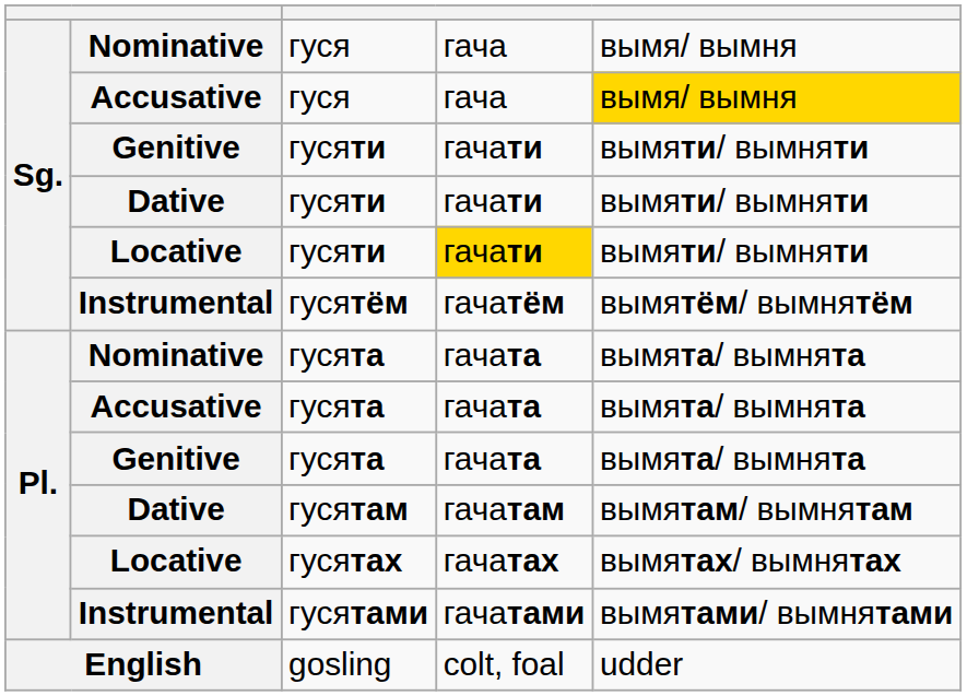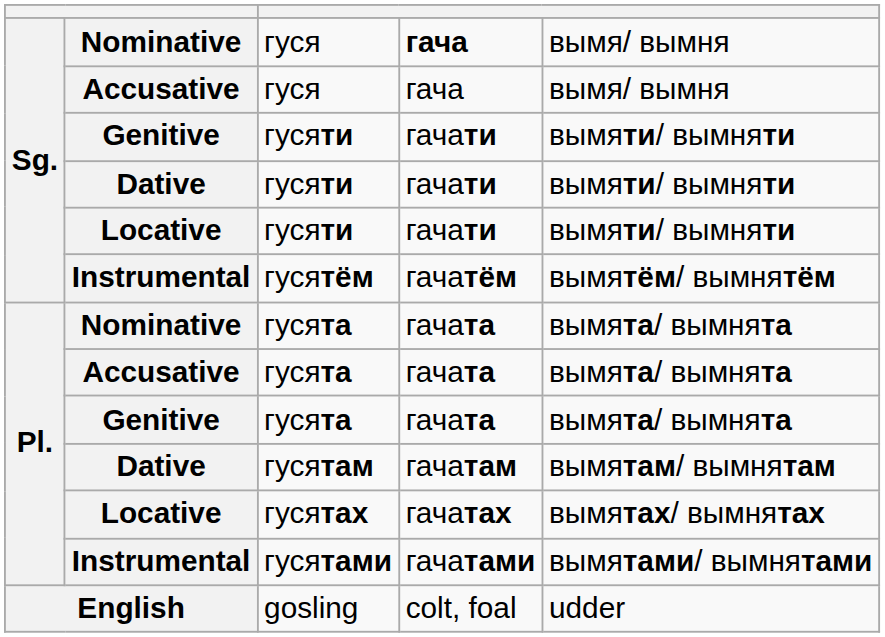Nominative / гуся | column 4: normal -> bold
Accusative / гуся | column 5: gold background -> no background
Locative / гусяти | column 4: gold background -> no background
